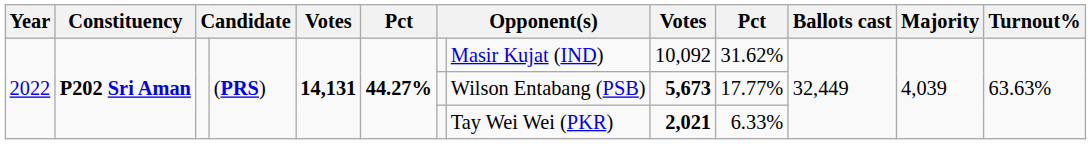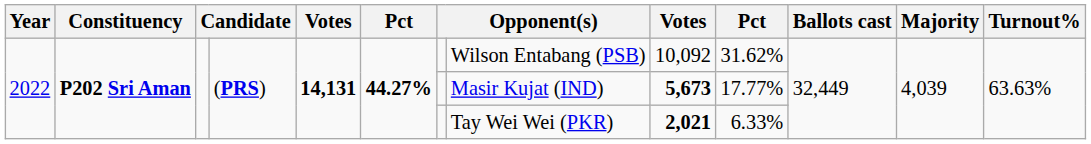row 2 | column 8: Masir Kujat (IND) -> Wilson Entabang (PSB)
row 3 | column 8: Wilson Entabang (PSB) -> Masir Kujat (IND)
